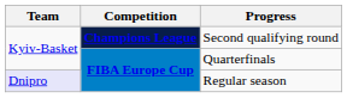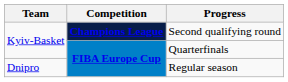Regular season | Team: lavender background -> no background
